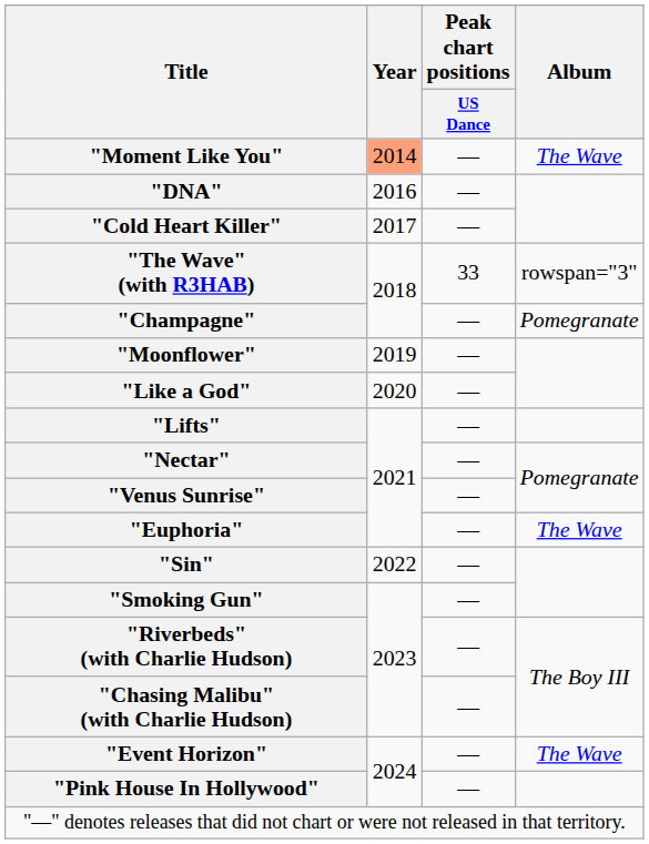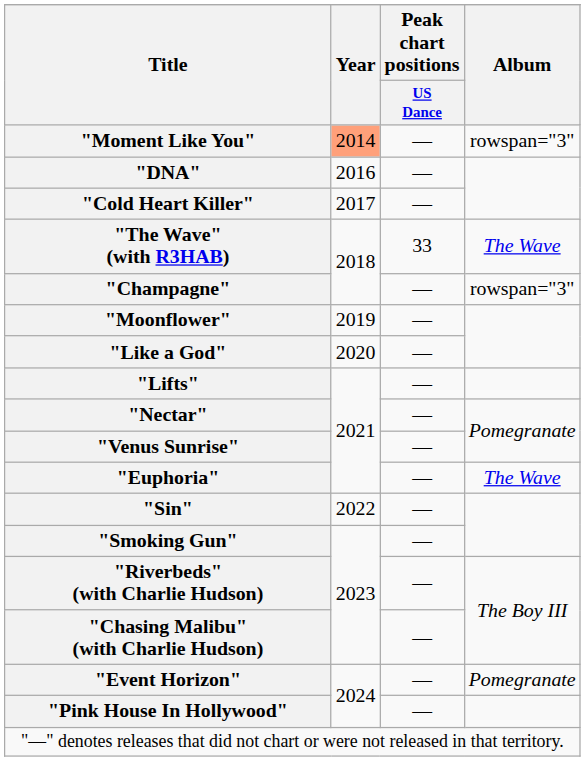"Moment Like You" | Album: The Wave -> rowspan="3"
"The Wave" (with R3HAB) | Album: rowspan="3" -> The Wave
"Champagne" | Album: Pomegranate -> rowspan="3"
"Event Horizon" | Album: The Wave -> Pomegranate
